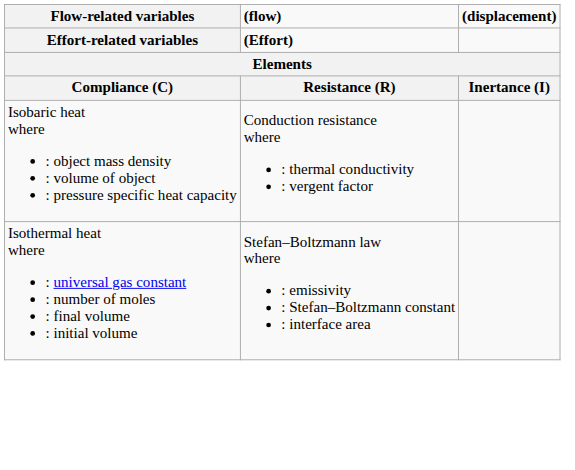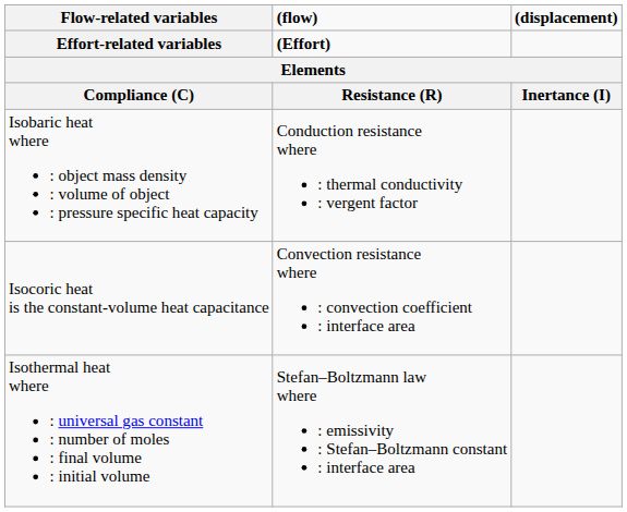+ row: Isocoric heat is the constant-volume heat capacitance | Convection resistance where : convection coefficient : interface area
